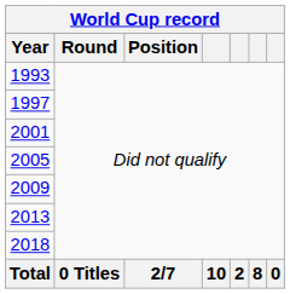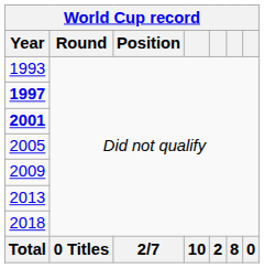1997 | Year: normal -> bold
2001 | Year: normal -> bold
